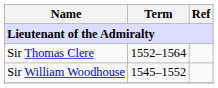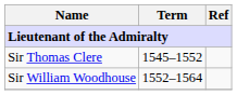Sir Thomas Clere | Term: 1552–1564 -> 1545–1552
Sir William Woodhouse | Term: 1545–1552 -> 1552–1564
